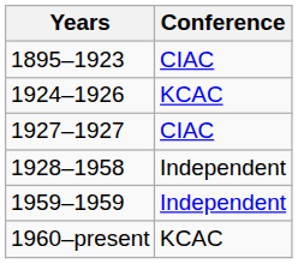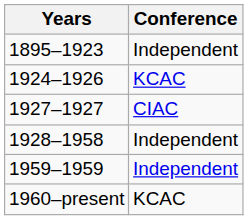1895–1923 | Conference: CIAC -> Independent
